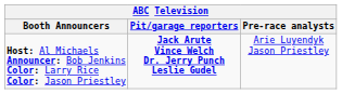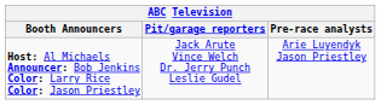row 3 | Pit/garage reporters: bold -> normal
